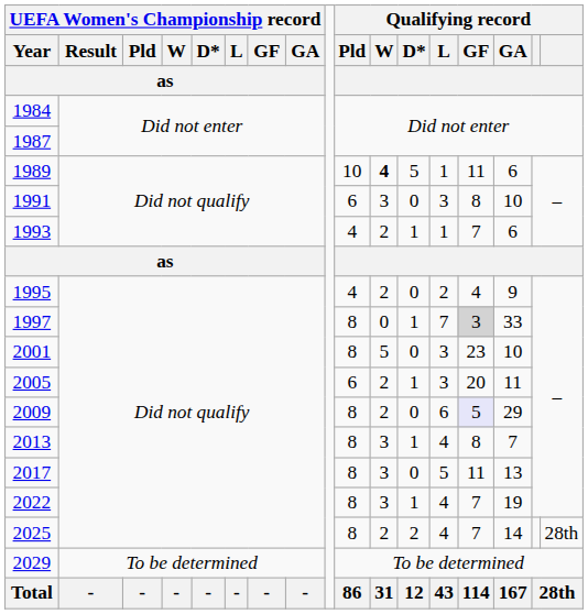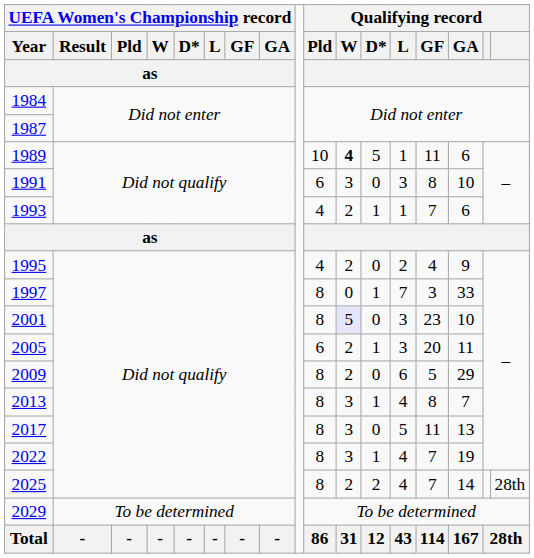1997 | Qualifying record / GF: lightgrey background -> no background
2001 | Qualifying record / W: no background -> lavender background
2009 | Qualifying record / GF: lavender background -> no background
